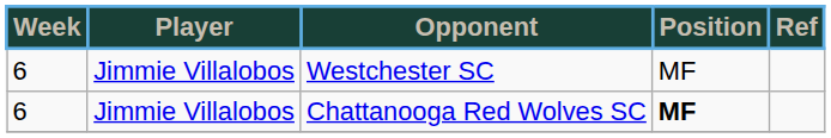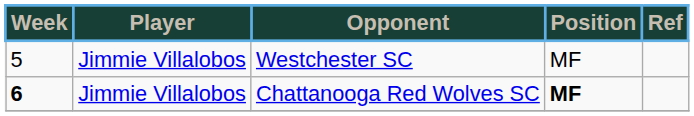Westchester SC | Week: 6 -> 5
Chattanooga Red Wolves SC | Week: normal -> bold
